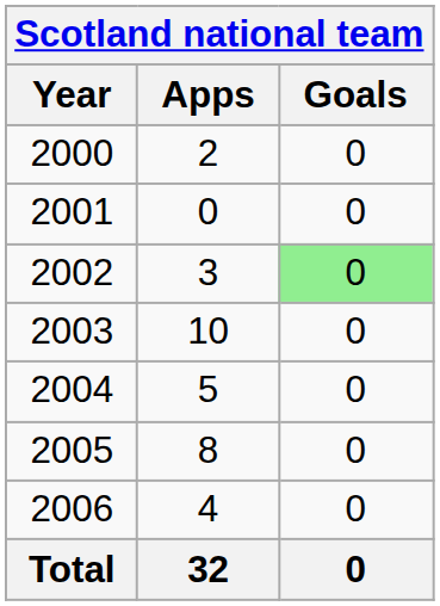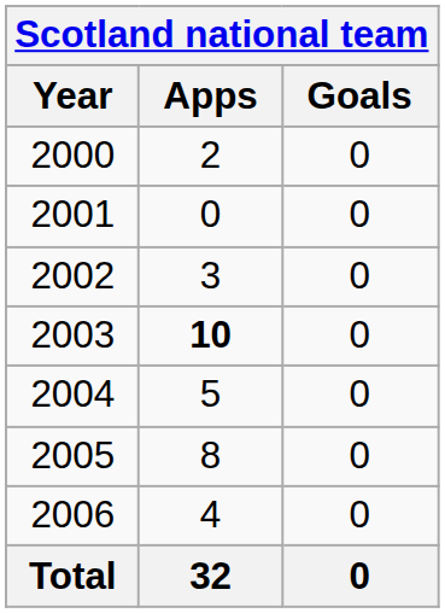2002 | Goals: lightgreen background -> no background
2003 | Apps: normal -> bold
